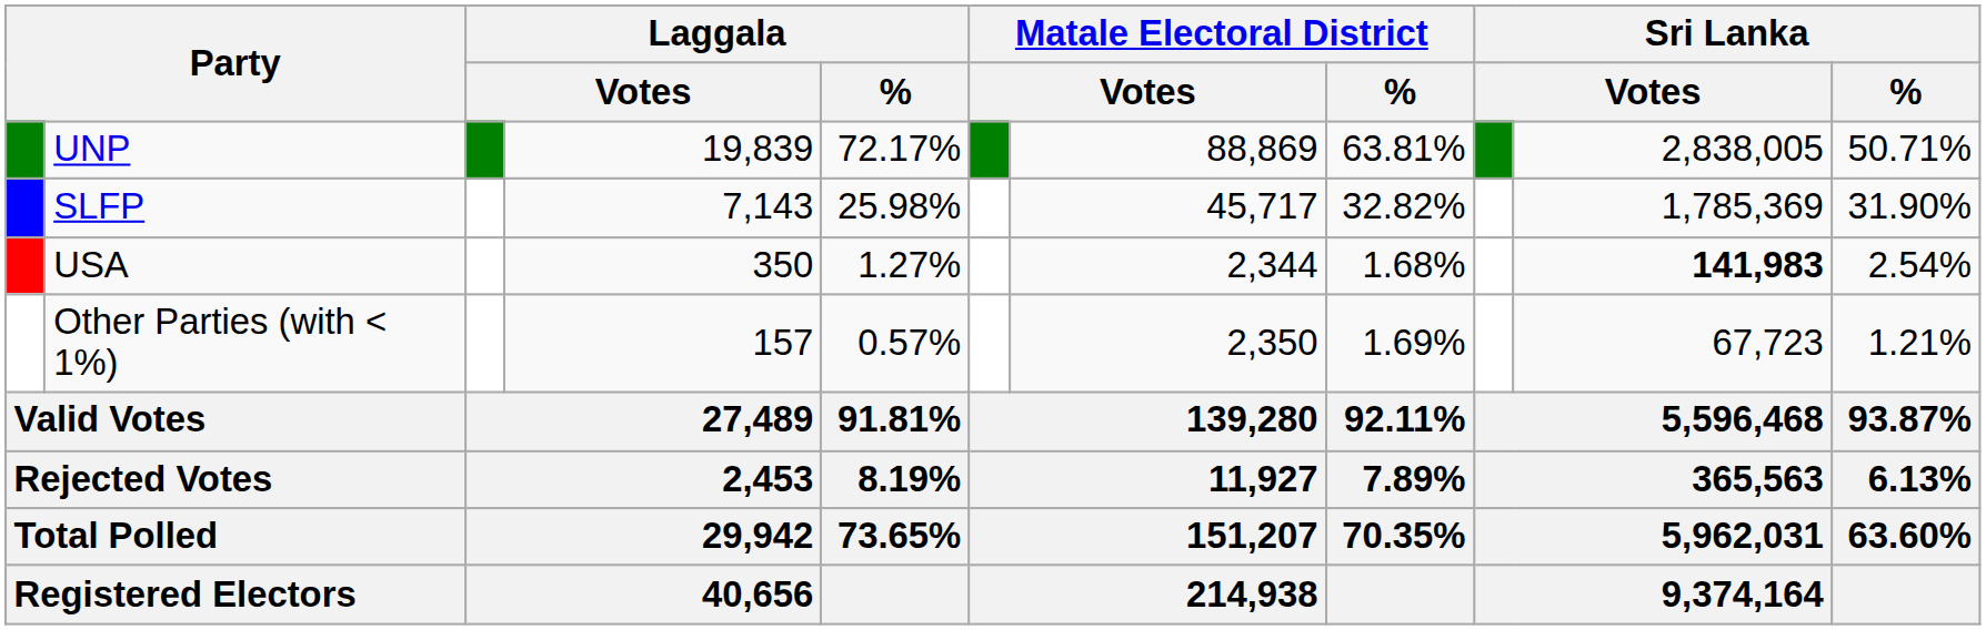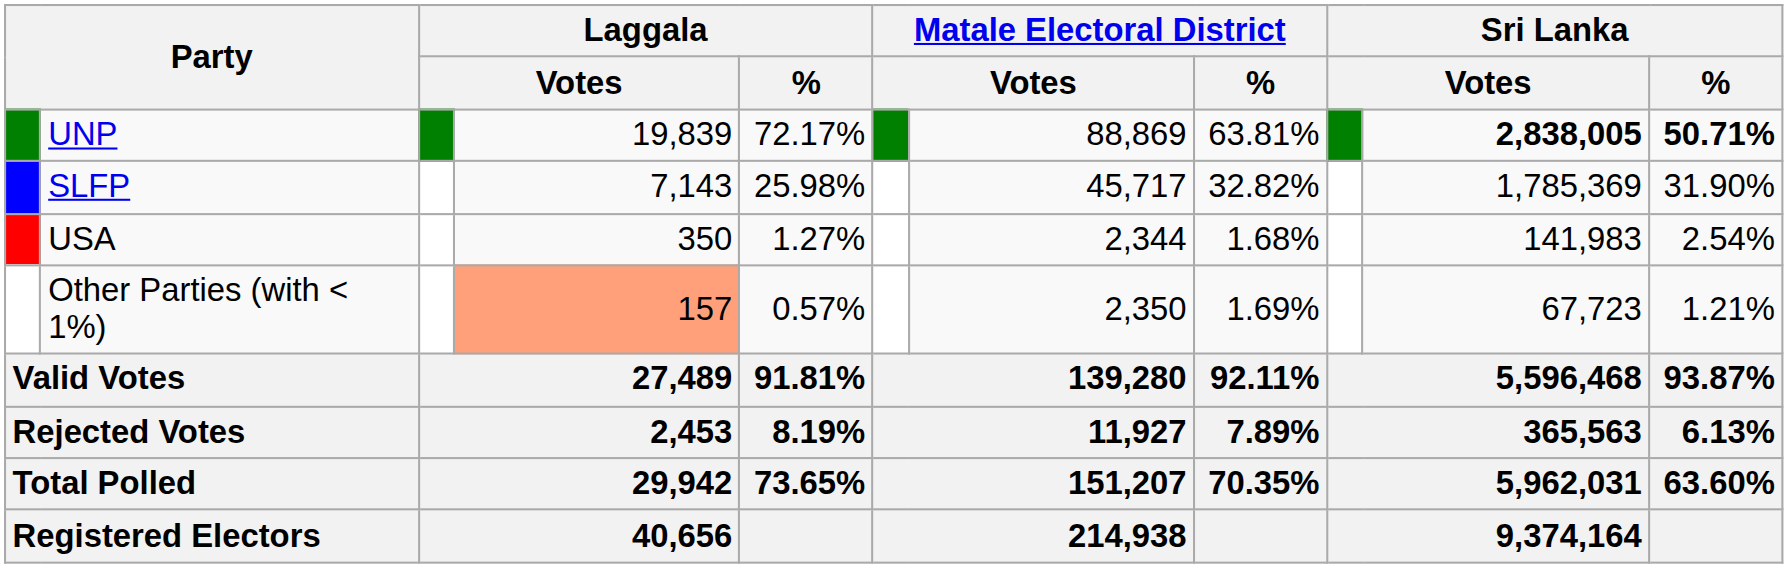UNP | column 10: normal -> bold
UNP | Sri Lanka / %: normal -> bold
USA | column 10: bold -> normal
Other Parties (with < 1%) | column 4: no background -> lightsalmon background
